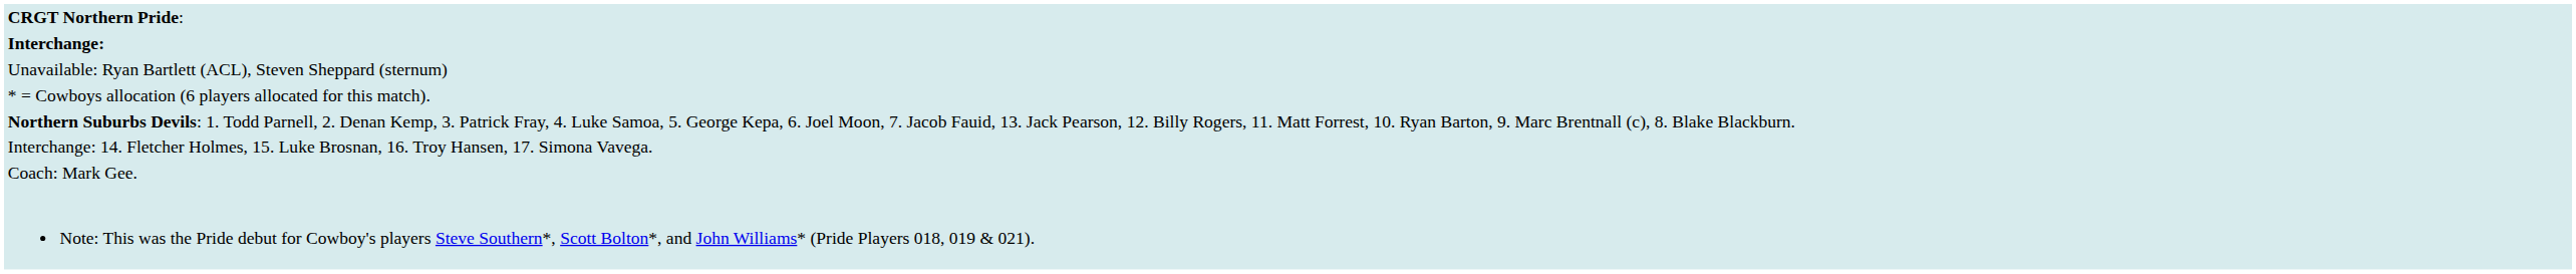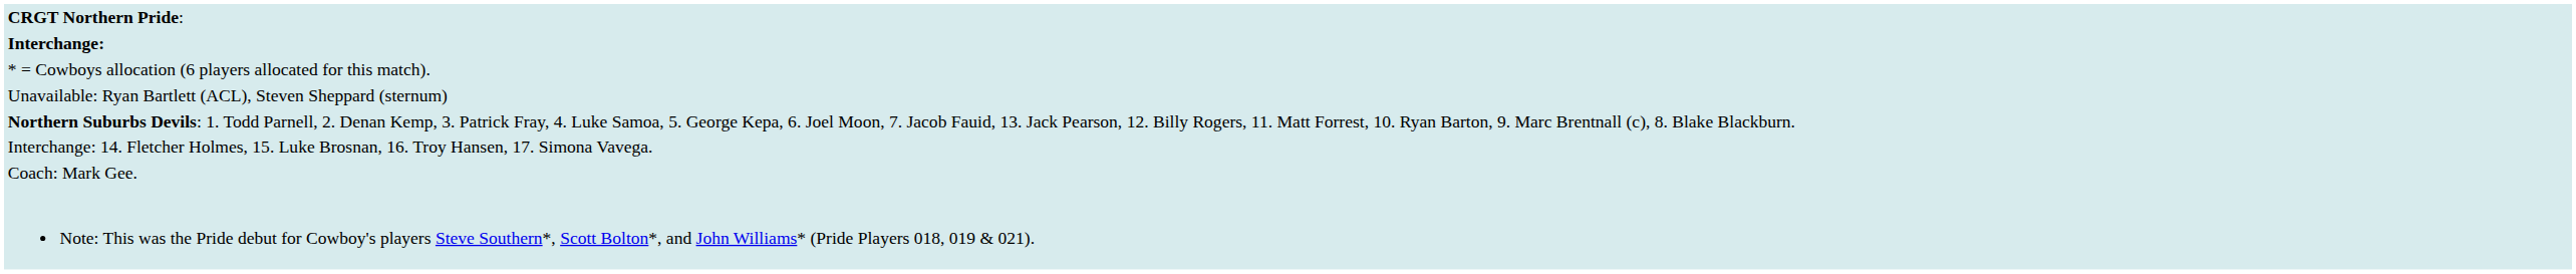row 3 | column 1: Unavailable: Ryan Bartlett (ACL), Steven Sheppard (sternum) -> * = Cowboys allocation (6 players allocated for this match).
row 4 | column 1: * = Cowboys allocation (6 players allocated for this match). -> Unavailable: Ryan Bartlett (ACL), Steven Sheppard (sternum)
